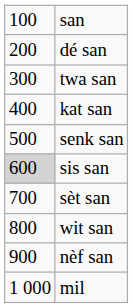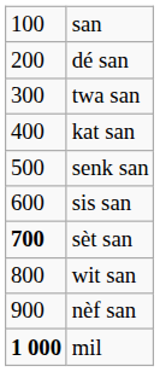sis san | column 1: lightgrey background -> no background
sèt san | column 1: normal -> bold
mil | column 1: normal -> bold
